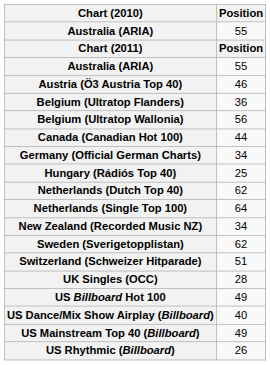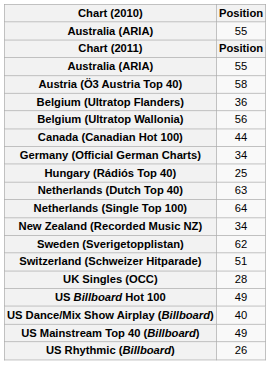row 5 | Position: 46 -> 58
row 11 | Position: 62 -> 63
